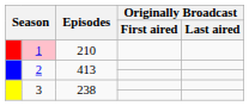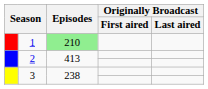1 | column 2: pink background -> no background
1 | Episodes: no background -> lightgreen background
